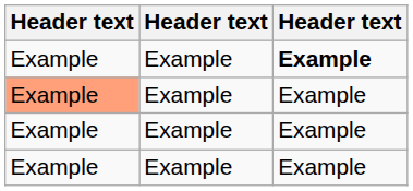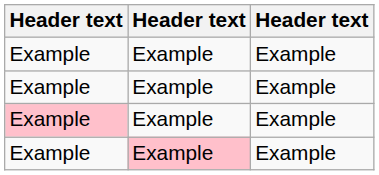row 2 | column 3: bold -> normal
row 3 | column 1: lightsalmon background -> no background
row 4 | column 1: no background -> pink background
row 5 | column 2: no background -> pink background
